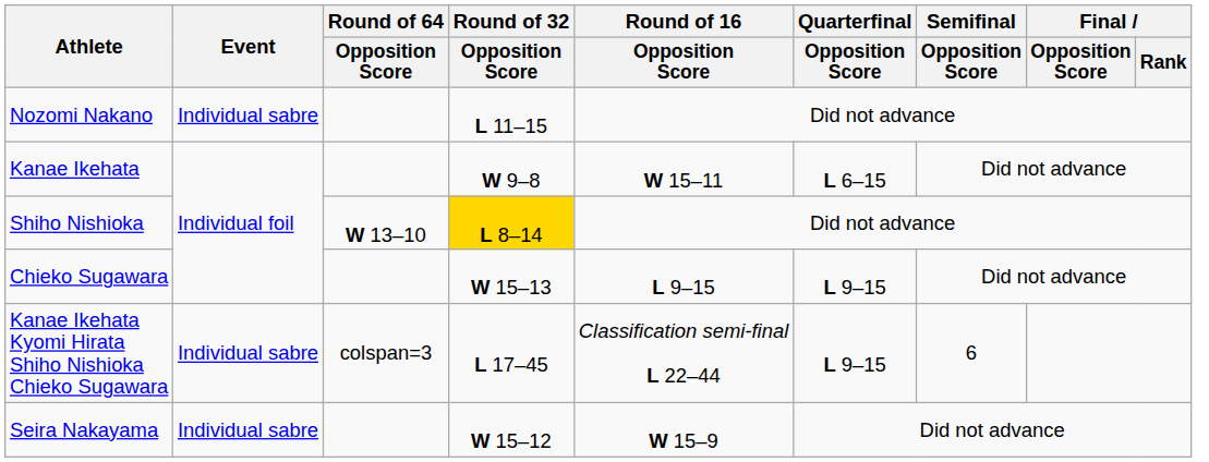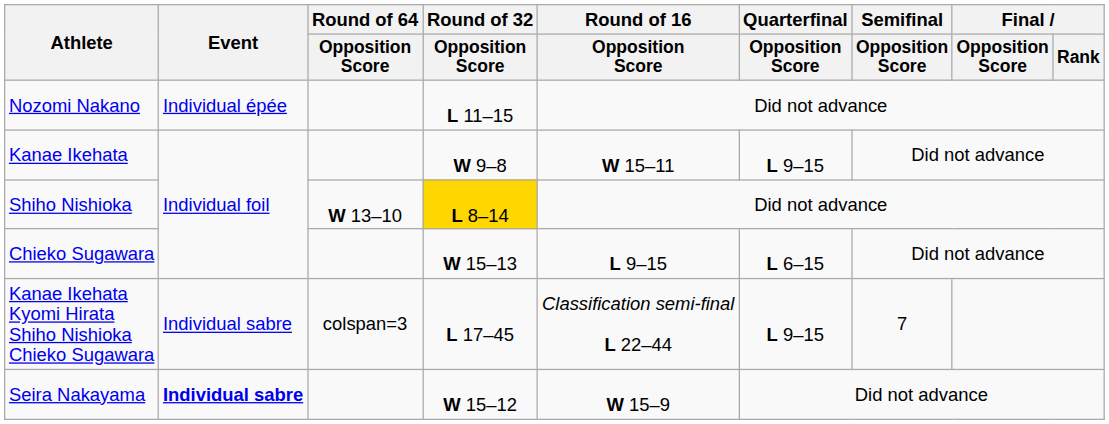Nozomi Nakano | Event: Individual sabre -> Individual épée
Kanae Ikehata | Quarterfinal / Opposition Score: L 6–15 -> L 9–15
Chieko Sugawara | Quarterfinal / Opposition Score: L 9–15 -> L 6–15
Kanae Ikehata Kyomi Hirata Shiho Nishioka Chieko Sugawara | Semifinal / Opposition Score: 6 -> 7
Seira Nakayama | Event: normal -> bold
